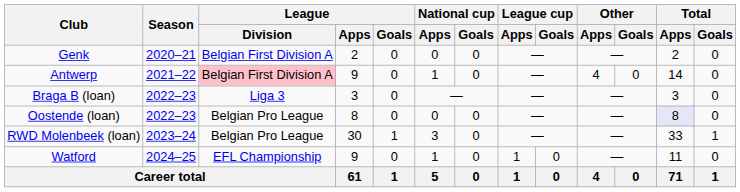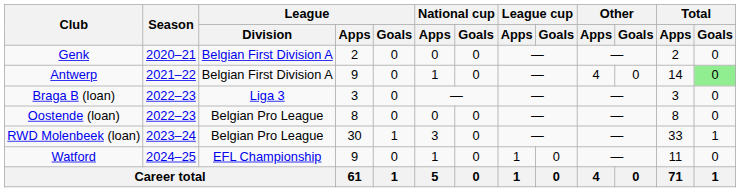Antwerp | League / Division: pink background -> no background
Antwerp | Total / Goals: no background -> lightgreen background
Oostende (loan) | Total / Apps: lavender background -> no background
